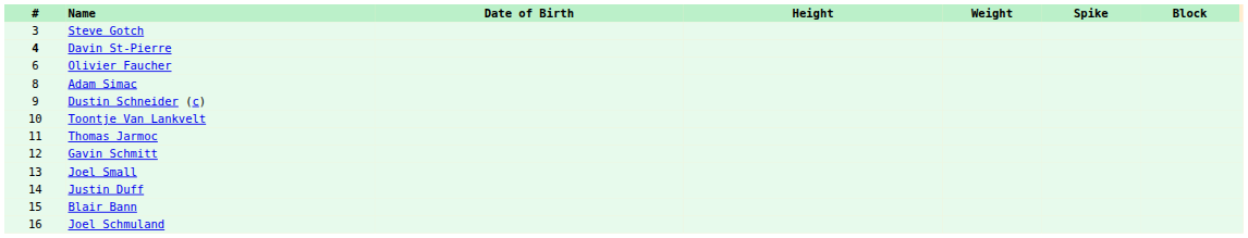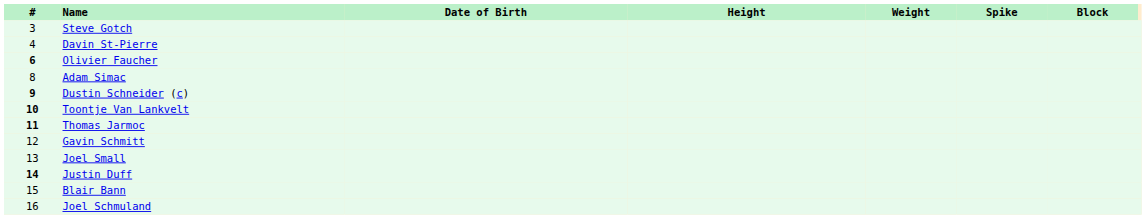Davin St-Pierre | #: bold -> normal
Olivier Faucher | #: normal -> bold
Dustin Schneider (c) | #: normal -> bold
Toontje Van Lankvelt | #: normal -> bold
Thomas Jarmoc | #: normal -> bold
Justin Duff | #: normal -> bold
